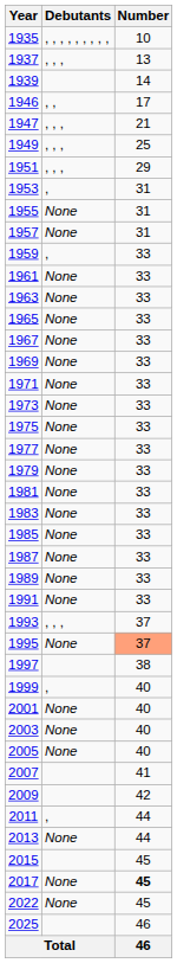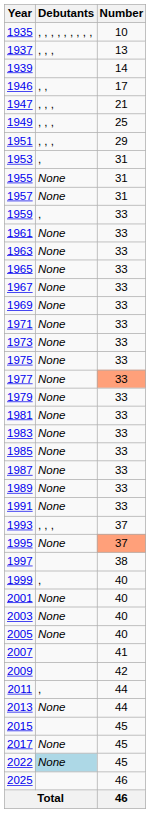1977 | Number: no background -> lightsalmon background
2017 | Number: bold -> normal
2022 | Debutants: no background -> lightblue background
